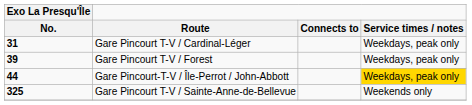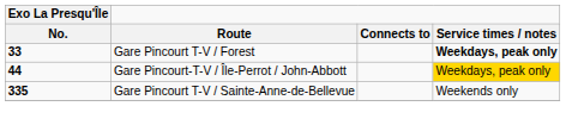- row: 31 | Gare Pincourt T-V / Cardinal-Léger | Weekdays, peak only
Gare Pincourt T-V / Forest | Exo La Presqu'Île / No.: 39 -> 33
Gare Pincourt T-V / Forest | Service times / notes: normal -> bold
Gare Pincourt T-V / Sainte-Anne-de-Bellevue | Exo La Presqu'Île / No.: 325 -> 335
